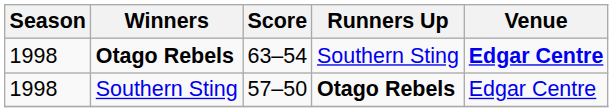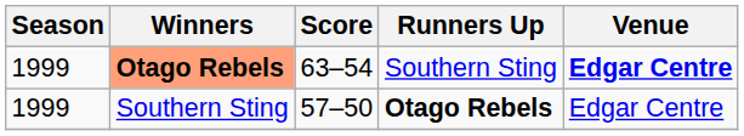row 2 | Season: 1998 -> 1999
row 2 | Winners: no background -> lightsalmon background
row 3 | Season: 1998 -> 1999
